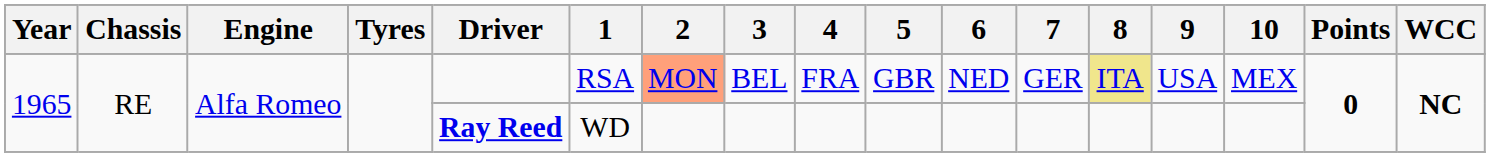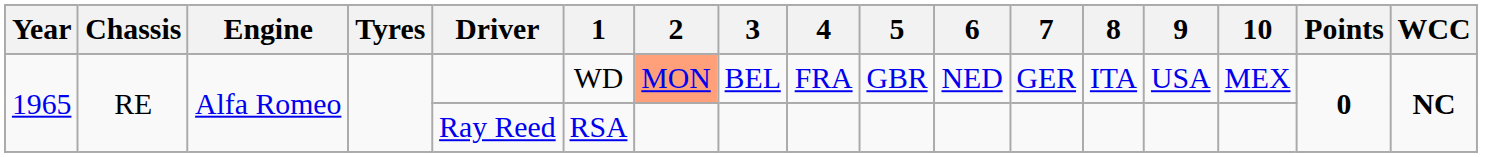row 2 | 1: RSA -> WD
row 2 | 8: khaki background -> no background
row 3 | Driver: bold -> normal
row 3 | 1: WD -> RSA
